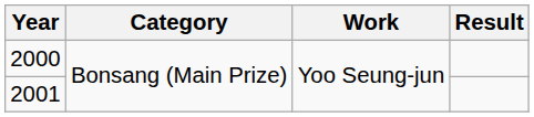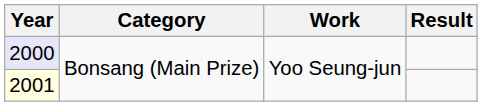2000 | Year: no background -> lavender background
2001 | Year: no background -> lightyellow background
